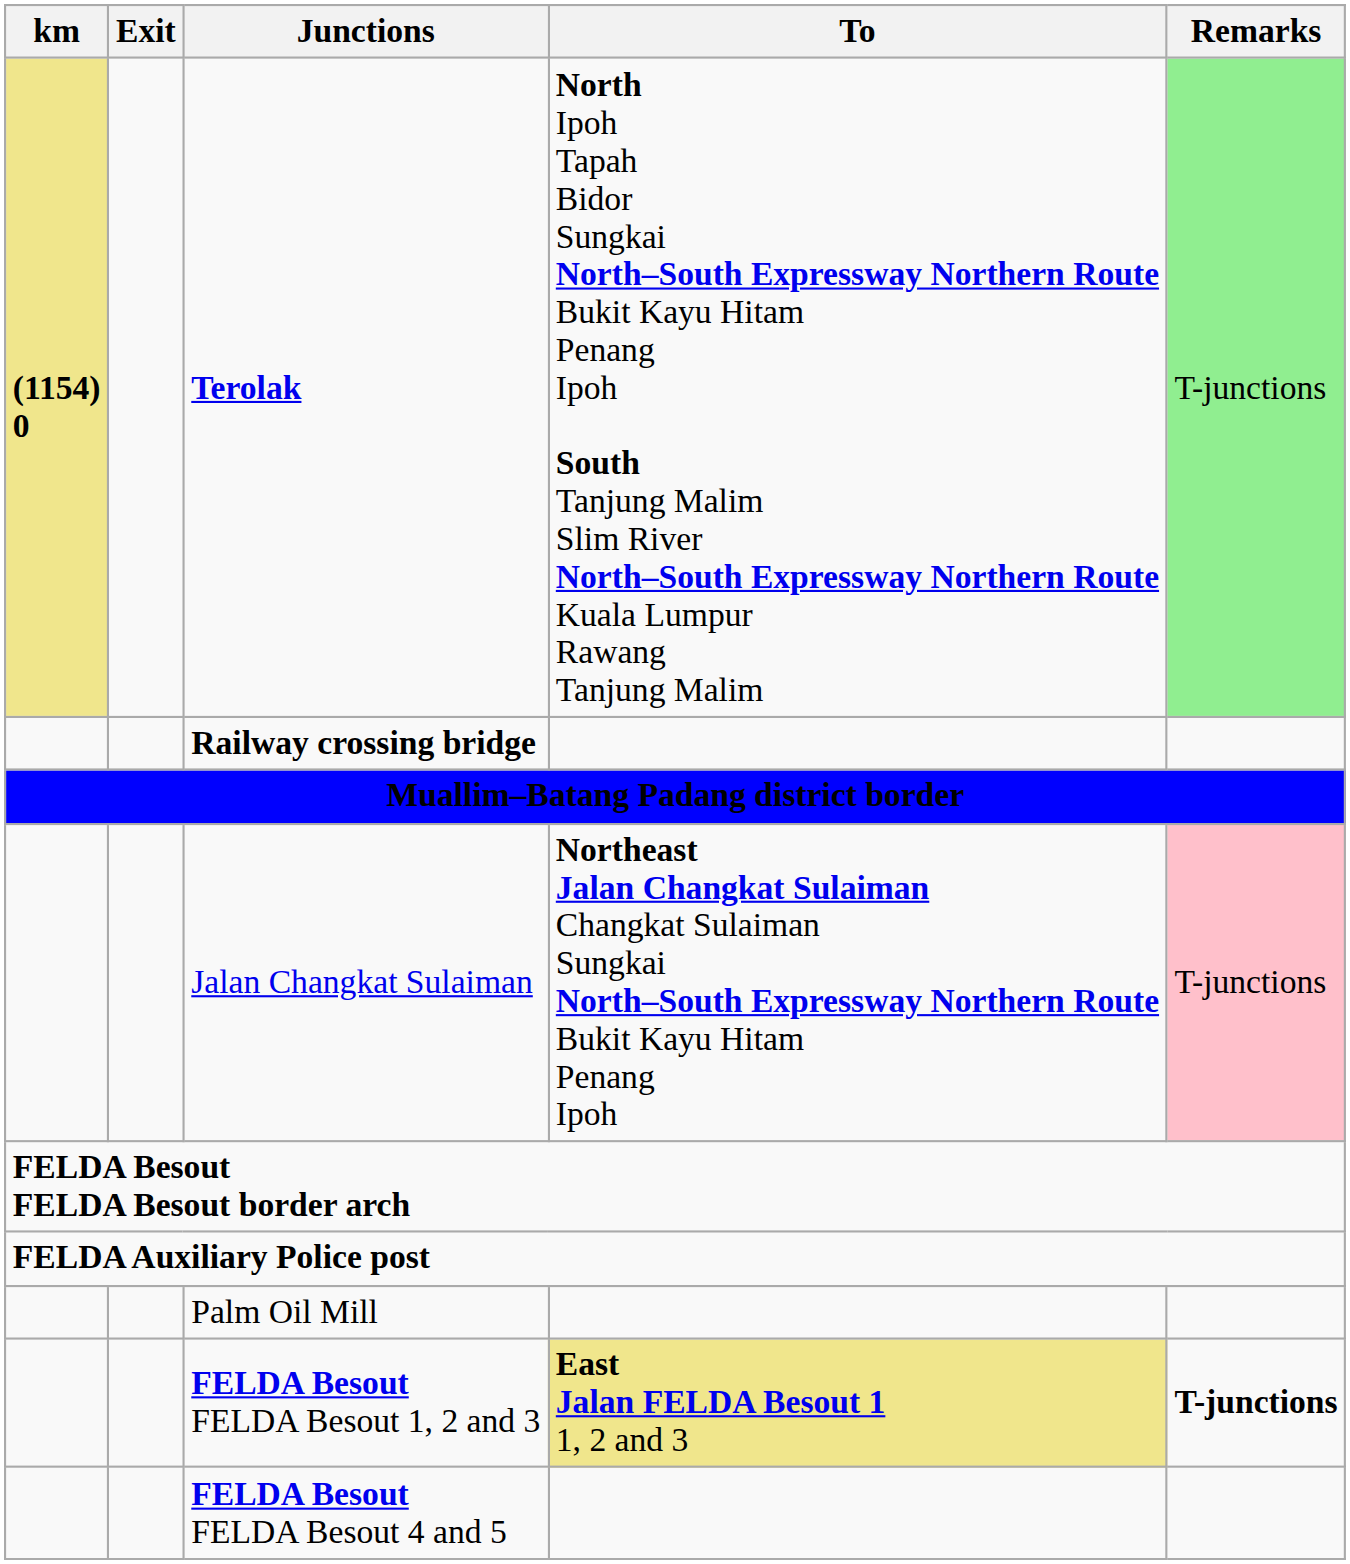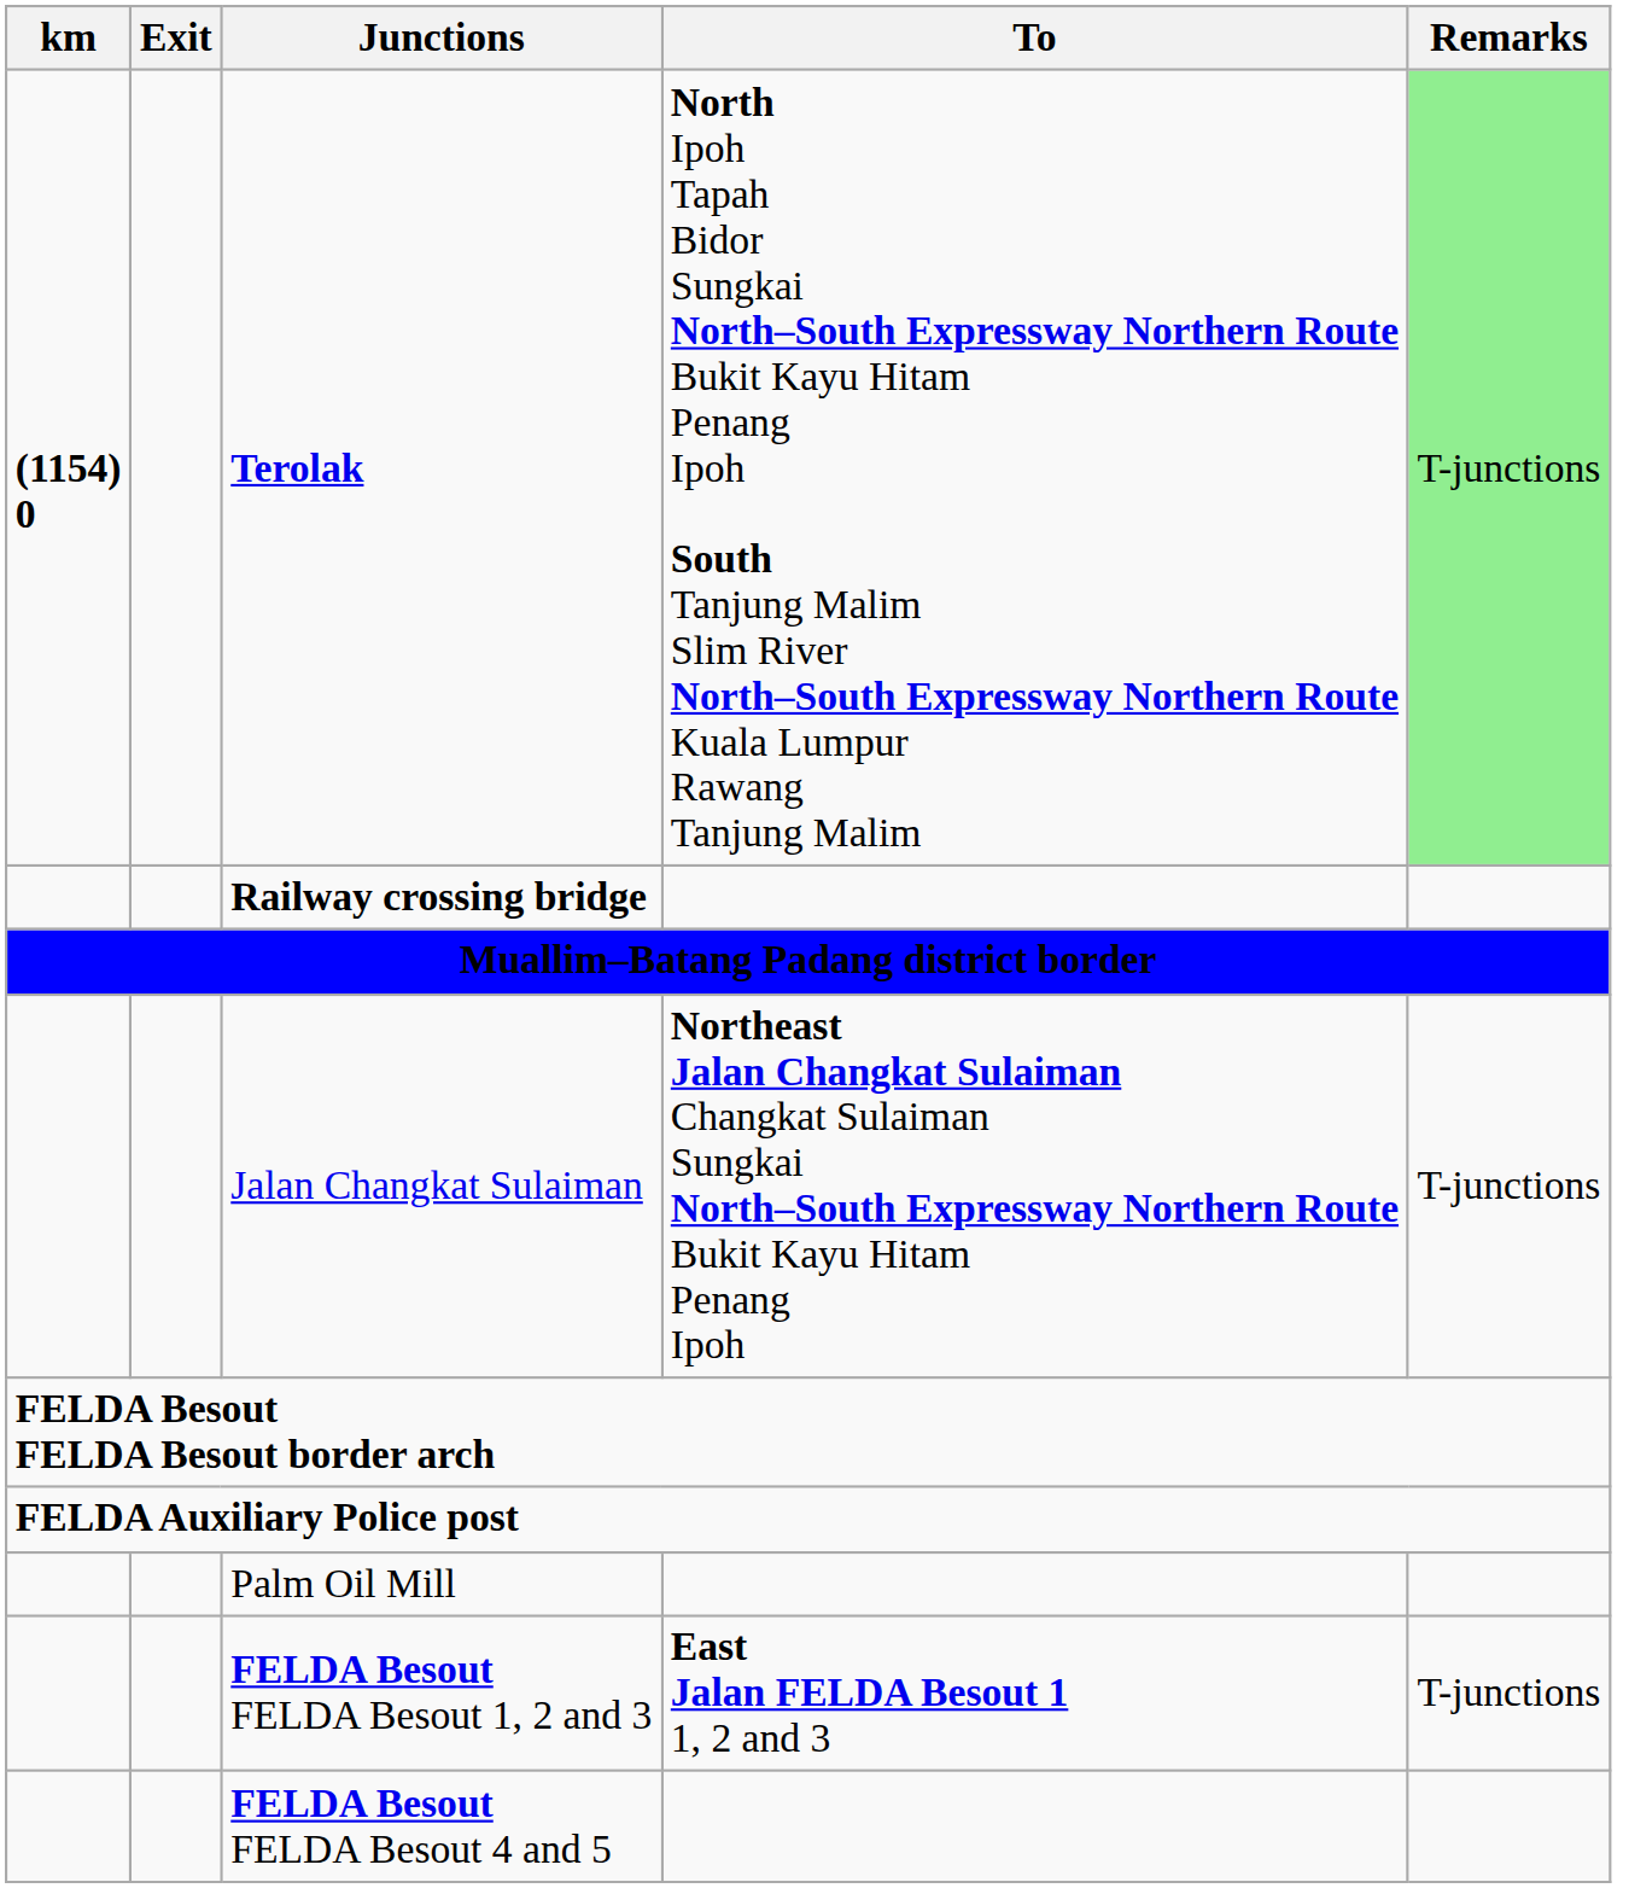Terolak | km: khaki background -> no background
Jalan Changkat Sulaiman | Remarks: pink background -> no background
FELDA Besout FELDA Besout 1, 2 and 3 | To: khaki background -> no background
FELDA Besout FELDA Besout 1, 2 and 3 | Remarks: bold -> normal
